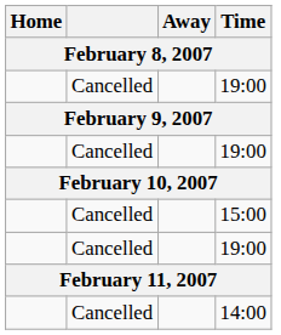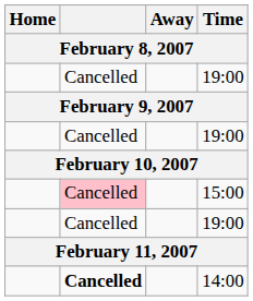15:00 | column 2: no background -> pink background
14:00 | column 2: normal -> bold
